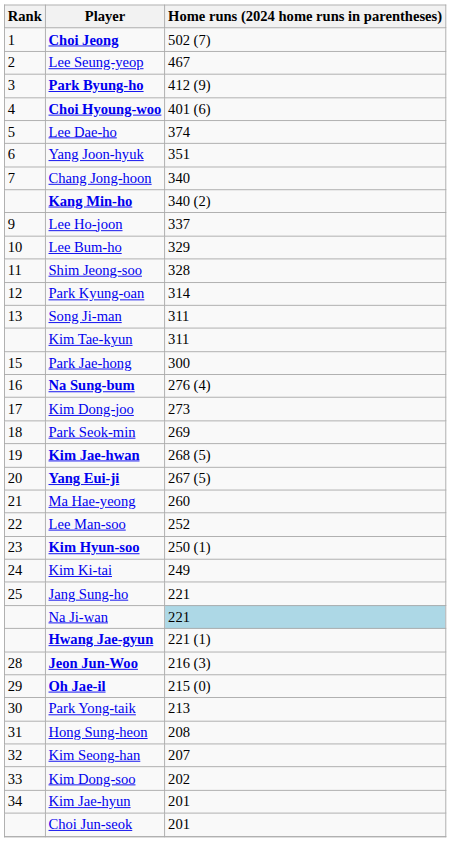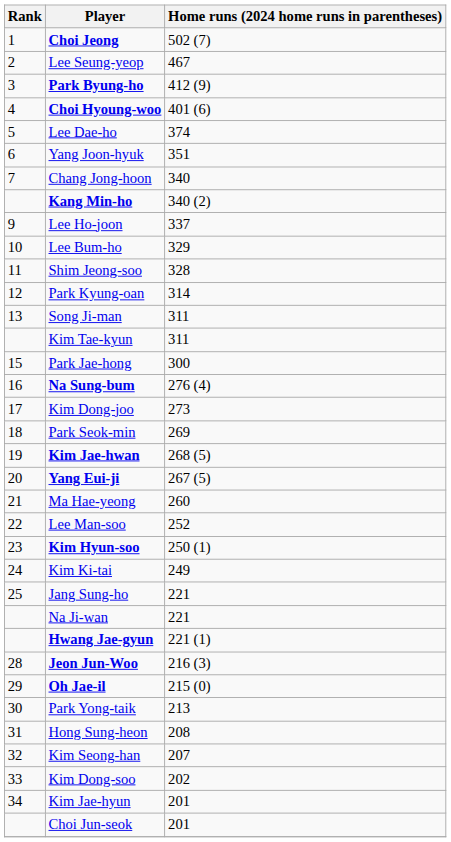Na Ji-wan | Home runs (2024 home runs in parentheses): lightblue background -> no background
